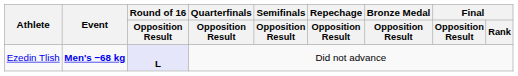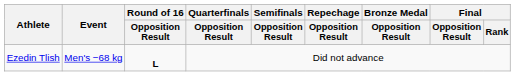Ezedin Tlish | Event: bold -> normal
Ezedin Tlish | Round of 16 / Opposition Result: lavender background -> no background
